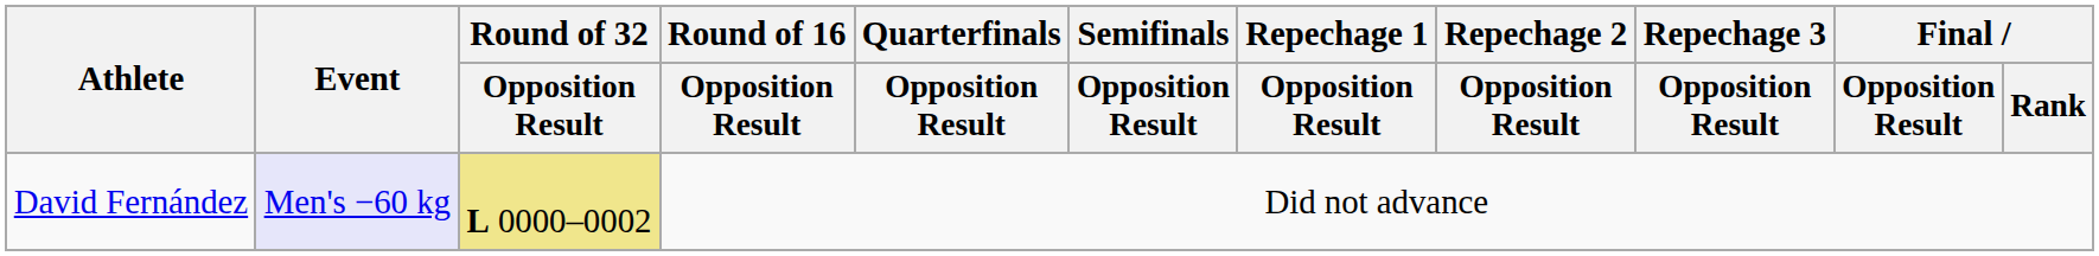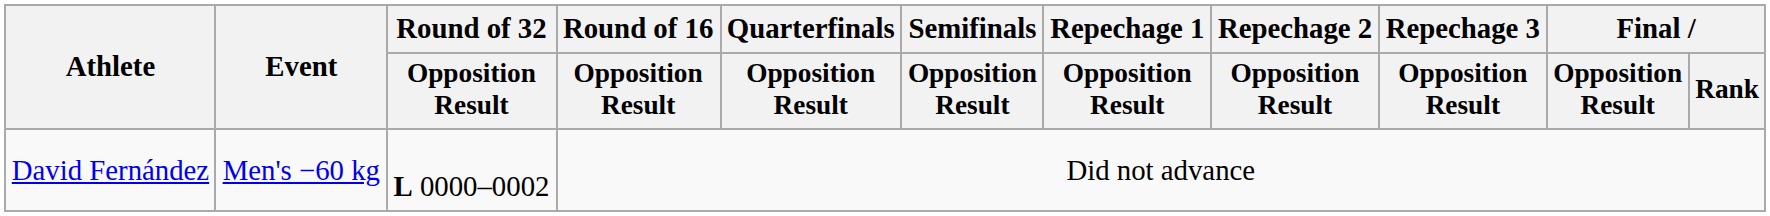David Fernández | Event: lavender background -> no background
David Fernández | Round of 32 / Opposition Result: khaki background -> no background
